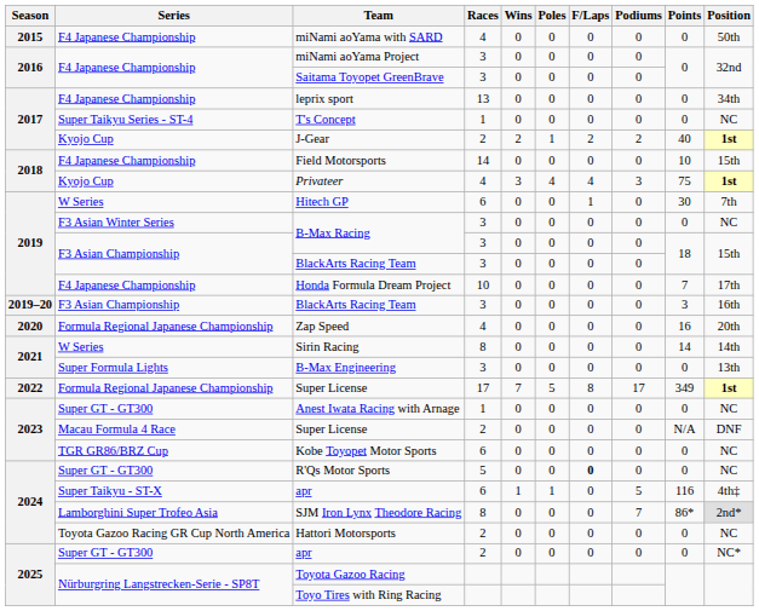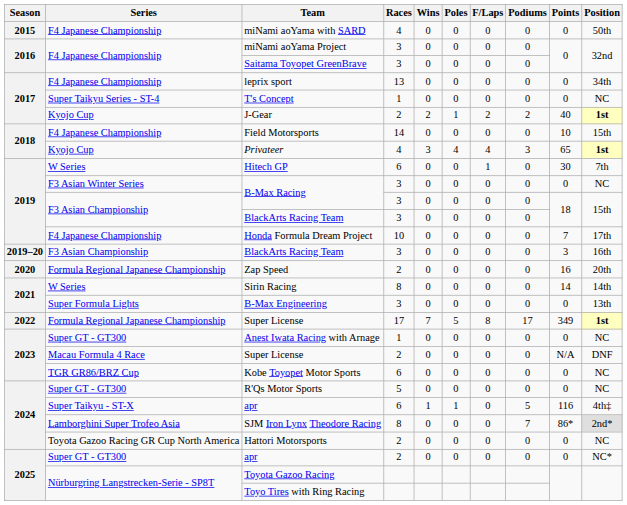Privateer | Points: 75 -> 65
Zap Speed | Races: 4 -> 2
R'Qs Motor Sports | F/Laps: bold -> normal
